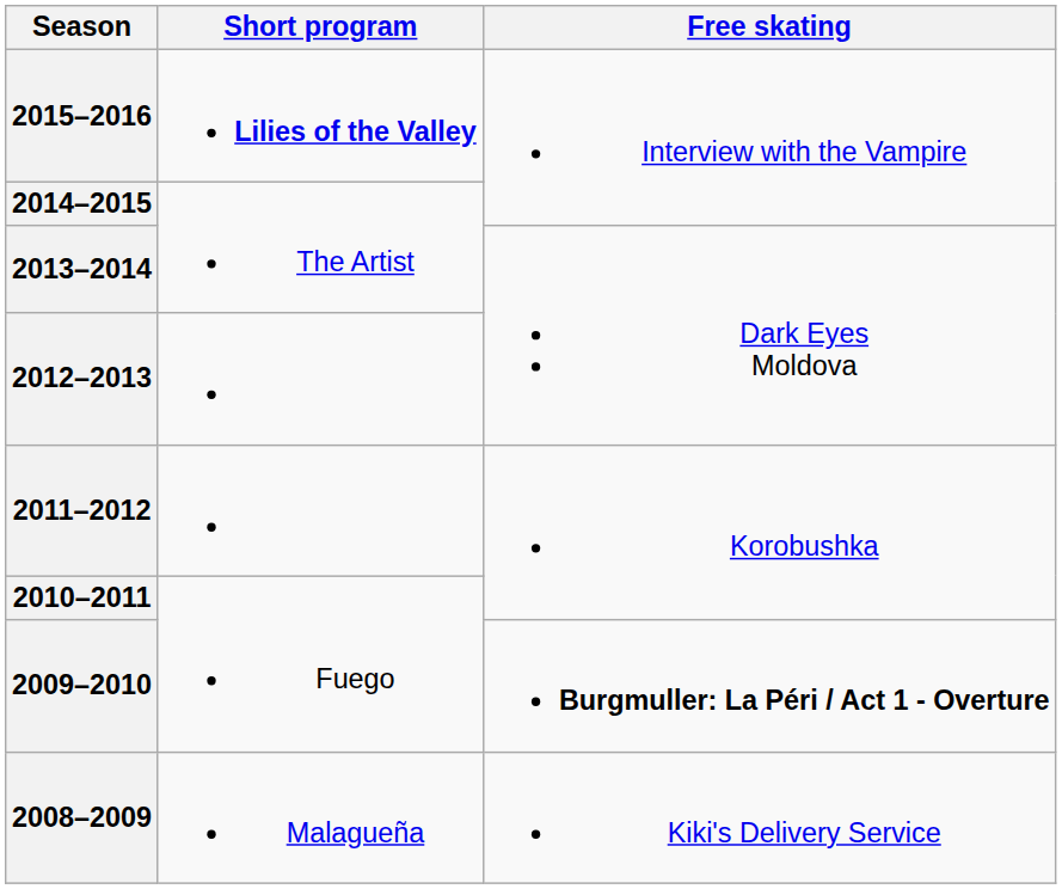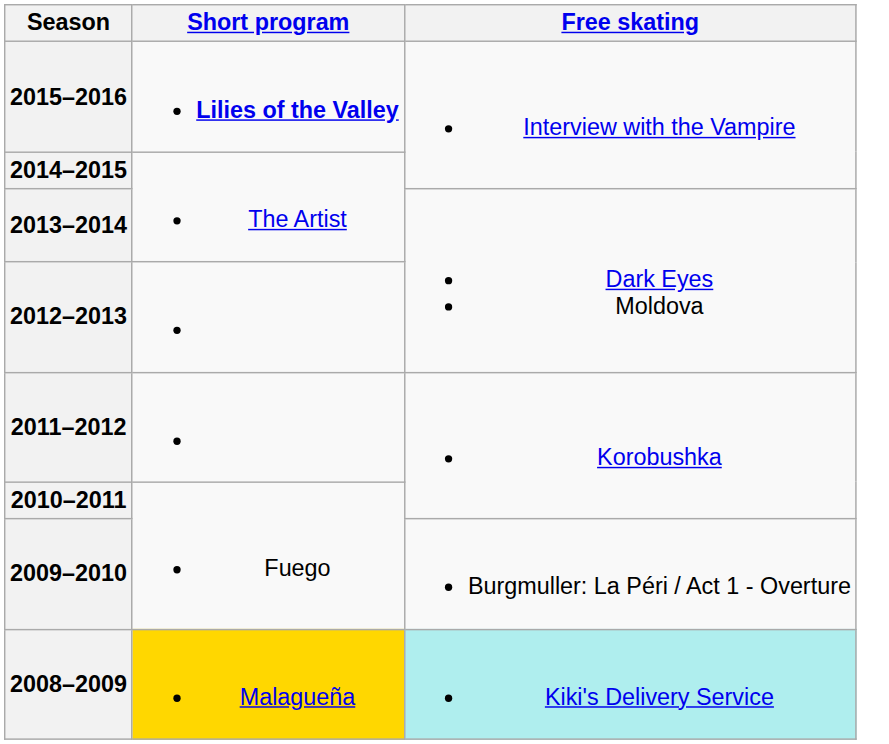2009–2010 | Free skating: bold -> normal
2008–2009 | Short program: no background -> gold background
2008–2009 | Free skating: no background -> paleturquoise background
